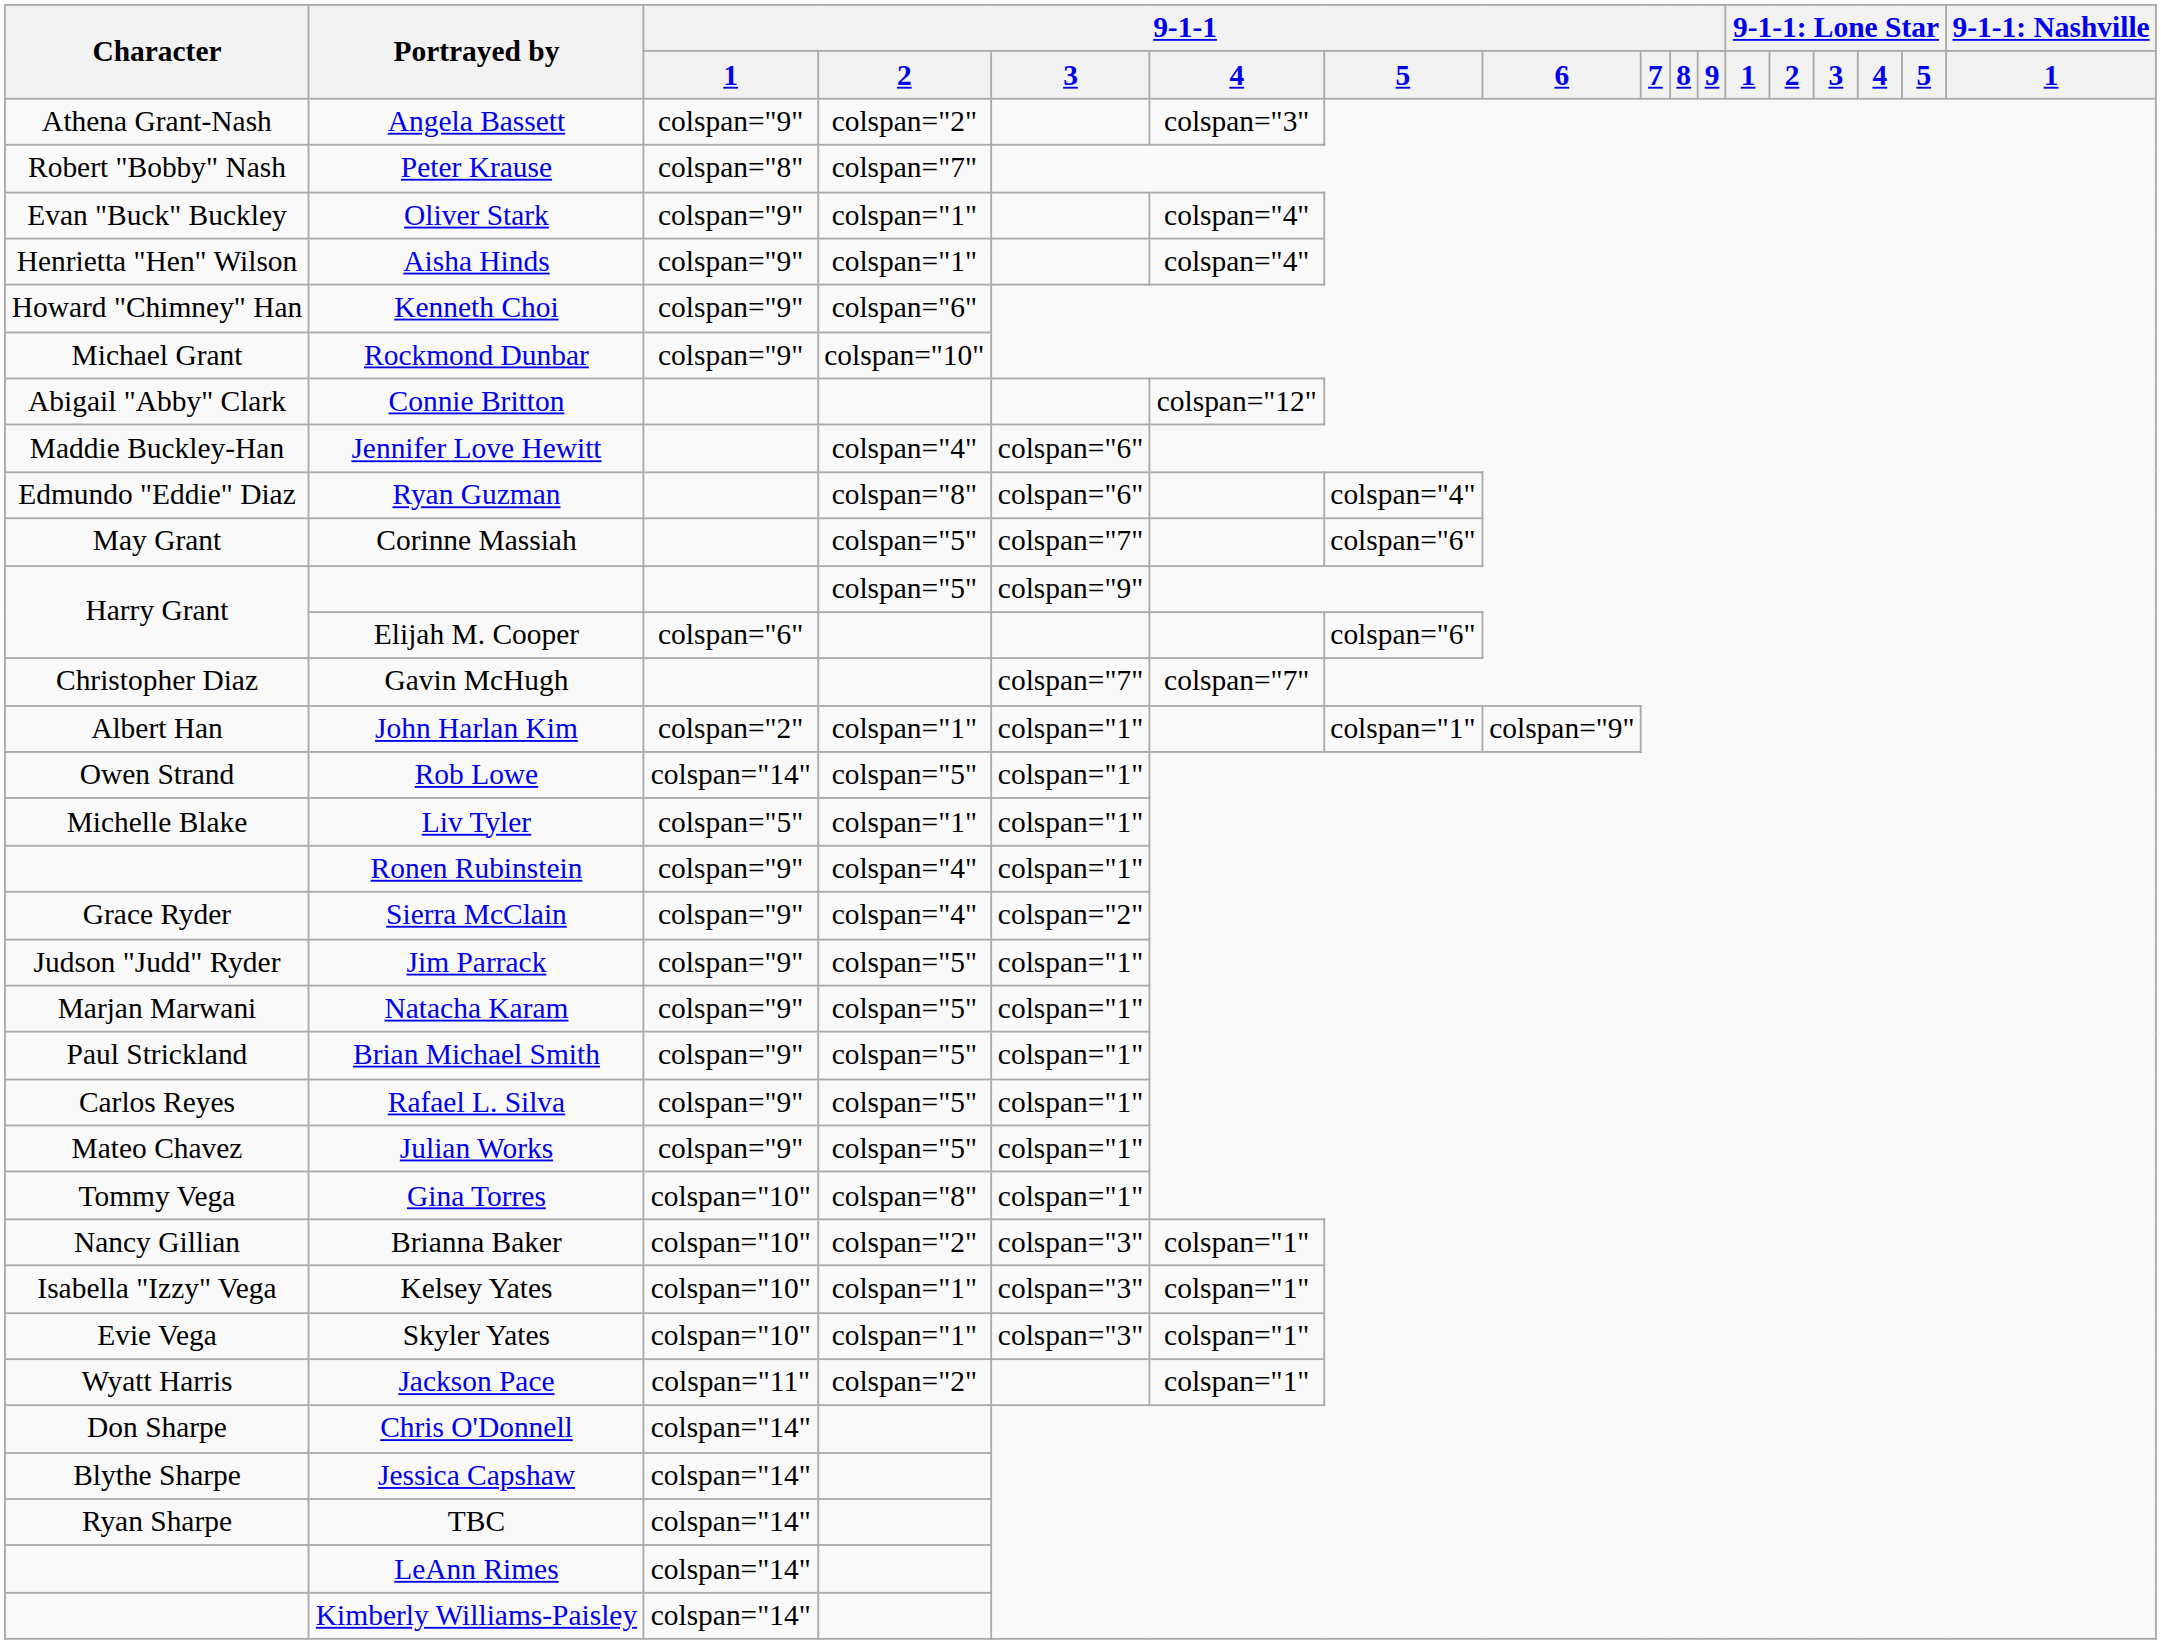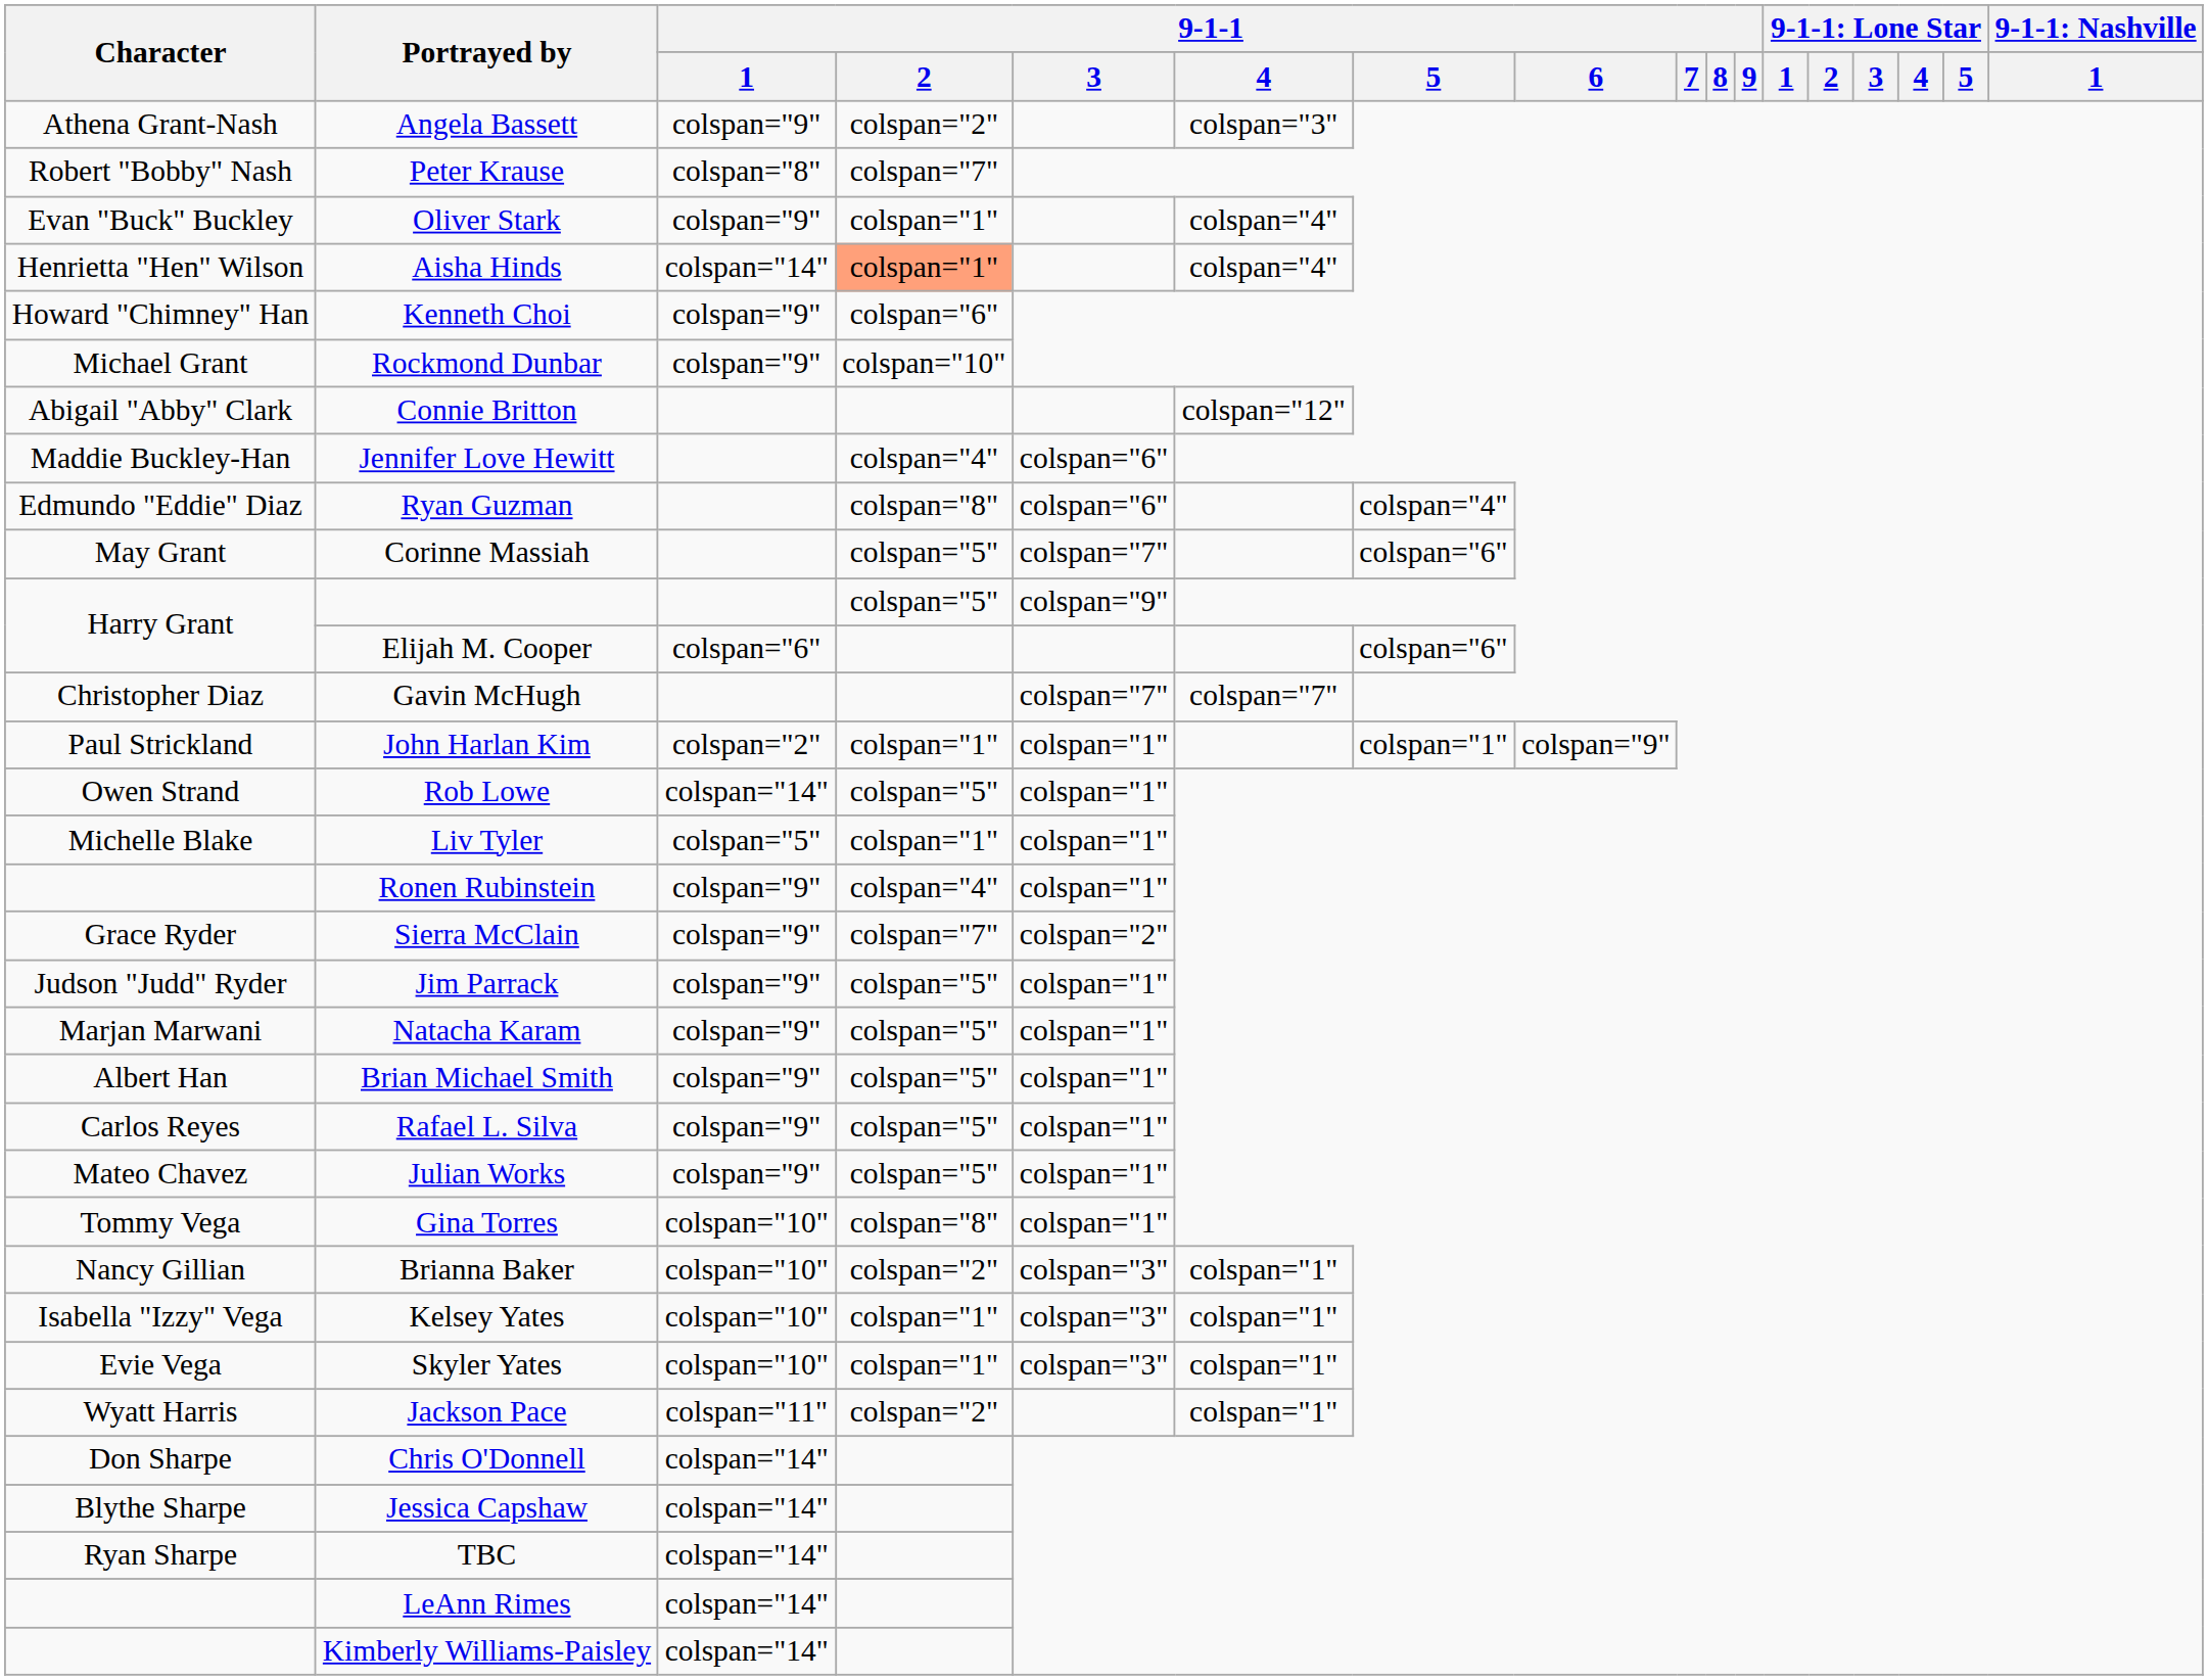Aisha Hinds | 9-1-1 / 1: colspan="9" -> colspan="14"
Aisha Hinds | 9-1-1 / 2: no background -> lightsalmon background
John Harlan Kim | Character: Albert Han -> Paul Strickland
Sierra McClain | 9-1-1 / 2: colspan="4" -> colspan="7"
Brian Michael Smith | Character: Paul Strickland -> Albert Han
